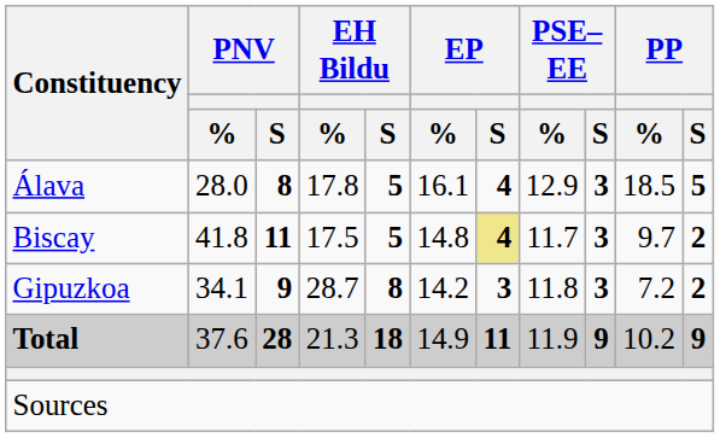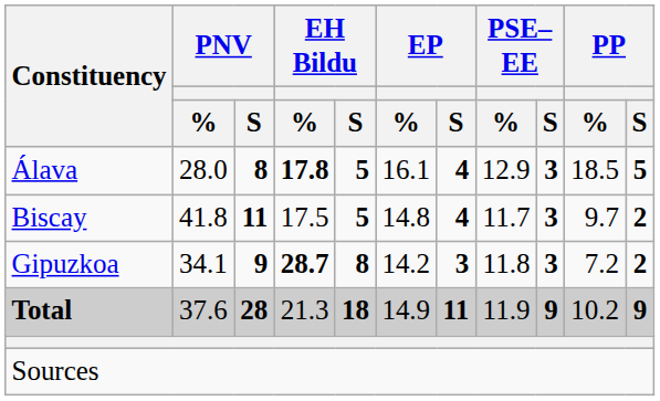Álava | EH Bildu / %: normal -> bold
Biscay | EP / S: khaki background -> no background
Gipuzkoa | EH Bildu / %: normal -> bold
